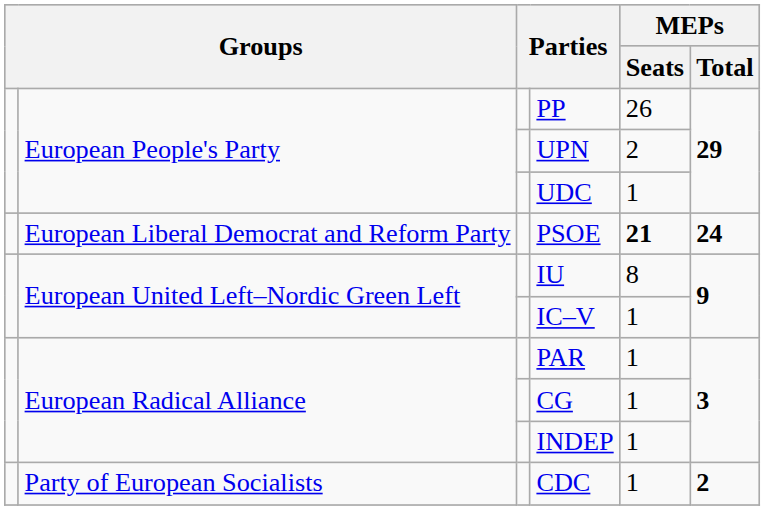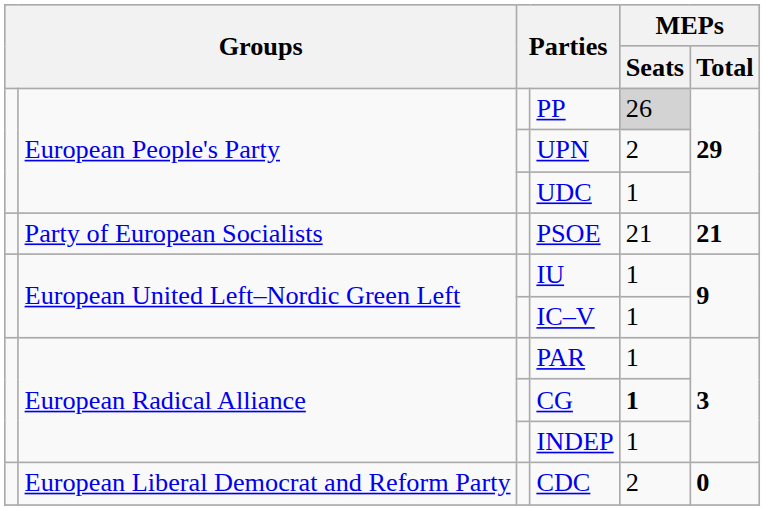PP | MEPs / Seats: no background -> lightgrey background
PSOE | column 2: European Liberal Democrat and Reform Party -> Party of European Socialists
PSOE | MEPs / Seats: bold -> normal
PSOE | MEPs / Total: 24 -> 21
IU | MEPs / Seats: 8 -> 1
CG | MEPs / Seats: normal -> bold
CDC | column 2: Party of European Socialists -> European Liberal Democrat and Reform Party
CDC | MEPs / Seats: 1 -> 2
CDC | MEPs / Total: 2 -> 0
